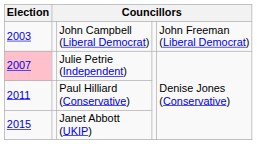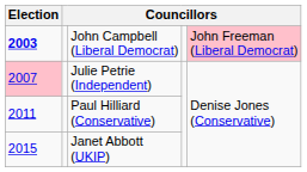John Campbell (Liberal Democrat) | Election: normal -> bold
John Campbell (Liberal Democrat) | column 5: no background -> pink background
